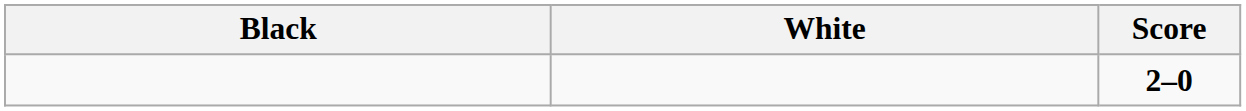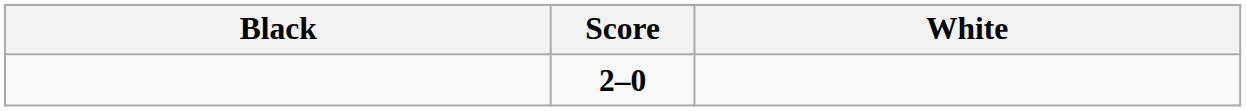columns swapped: Score <-> White
